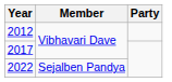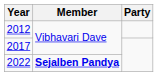2022 | Member: normal -> bold
